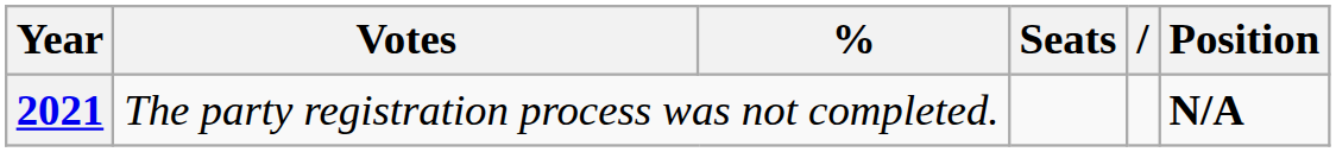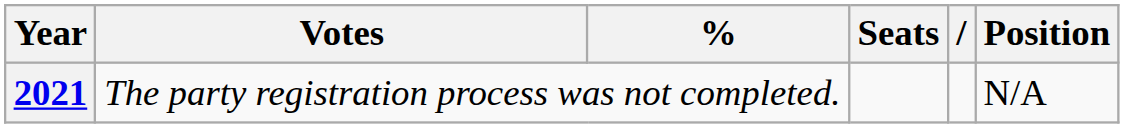2021 | Position: bold -> normal
